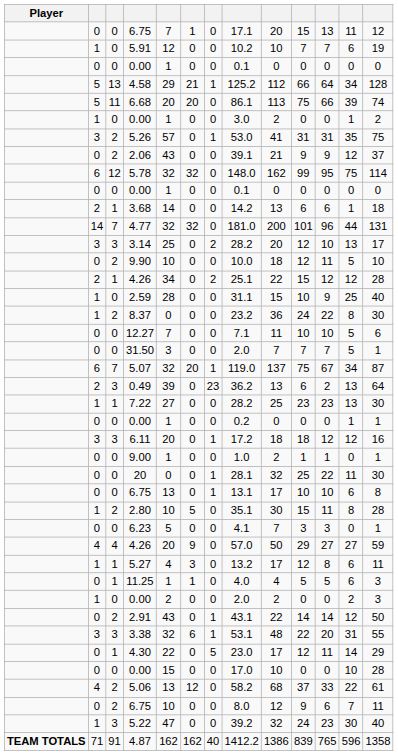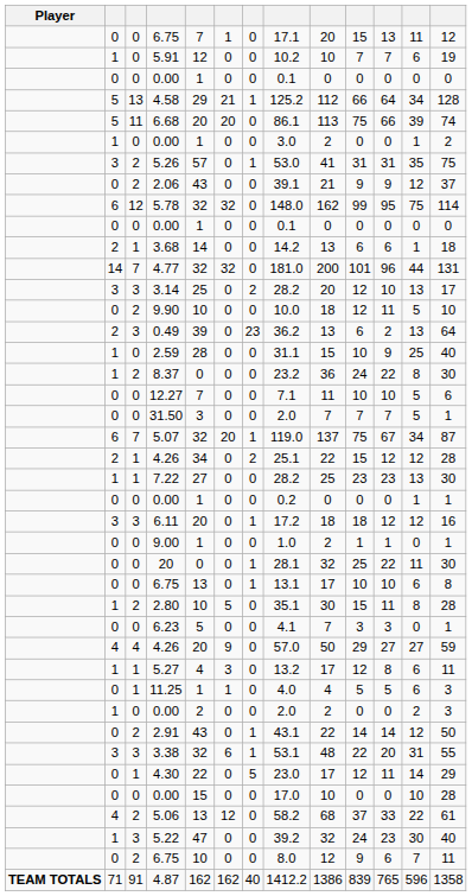rows swapped: 0.49 <-> 1 / 4.26
rows swapped: 5.22 <-> 2 / 6.75
